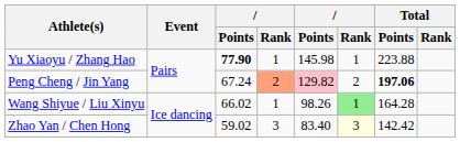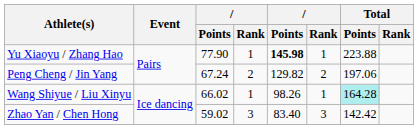Yu Xiaoyu / Zhang Hao | column 3: bold -> normal
Yu Xiaoyu / Zhang Hao | column 5: normal -> bold
Peng Cheng / Jin Yang | column 4: lightsalmon background -> no background
Peng Cheng / Jin Yang | column 5: pink background -> no background
Peng Cheng / Jin Yang | Total / Points: bold -> normal
Wang Shiyue / Liu Xinyu | column 6: lightgreen background -> no background
Wang Shiyue / Liu Xinyu | Total / Points: no background -> paleturquoise background
Zhao Yan / Chen Hong | column 6: lightyellow background -> no background
